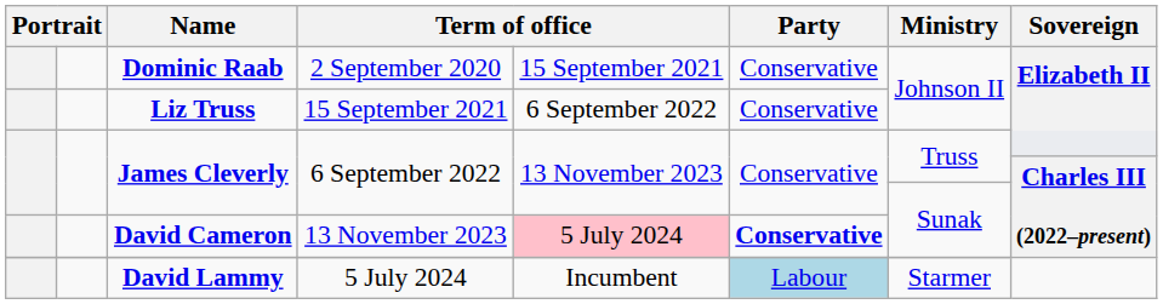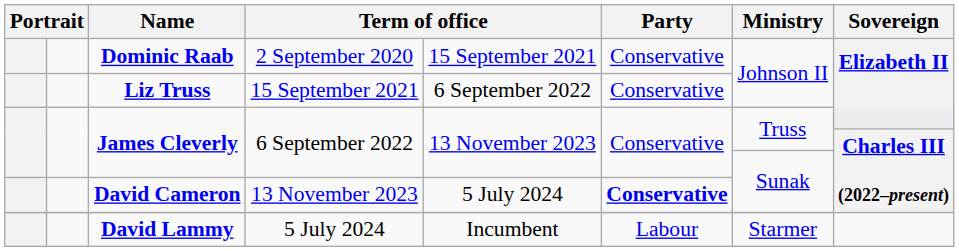David Cameron | column 5: pink background -> no background
David Lammy | Party: lightblue background -> no background
